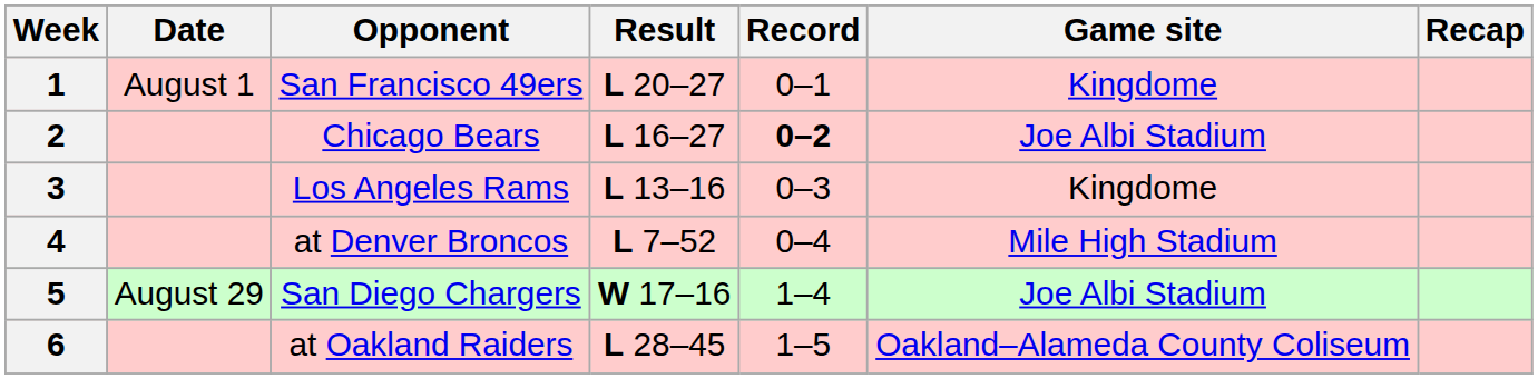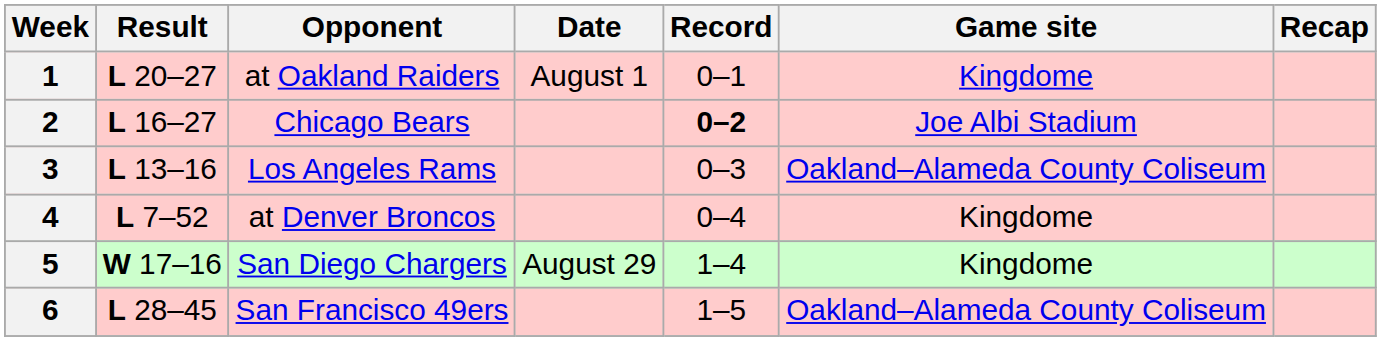columns swapped: Date <-> Result
1 | Opponent: San Francisco 49ers -> at Oakland Raiders
3 | Game site: Kingdome -> Oakland–Alameda County Coliseum
4 | Game site: Mile High Stadium -> Kingdome
5 | Game site: Joe Albi Stadium -> Kingdome
6 | Opponent: at Oakland Raiders -> San Francisco 49ers
